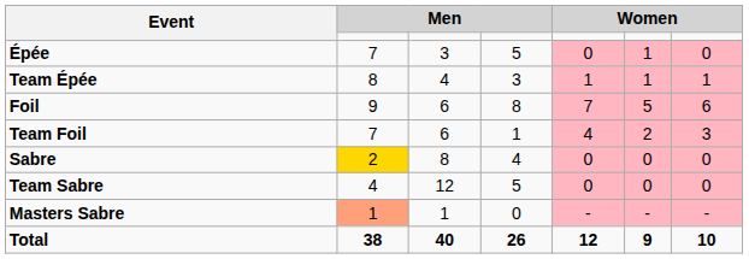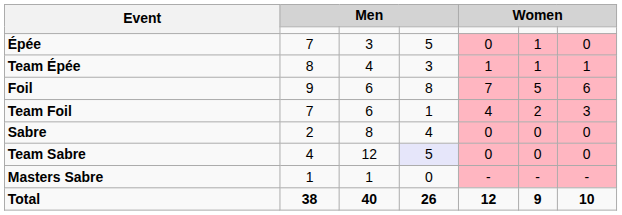Sabre | column 2: gold background -> no background
Team Sabre | column 4: no background -> lavender background
Masters Sabre | column 2: lightsalmon background -> no background
